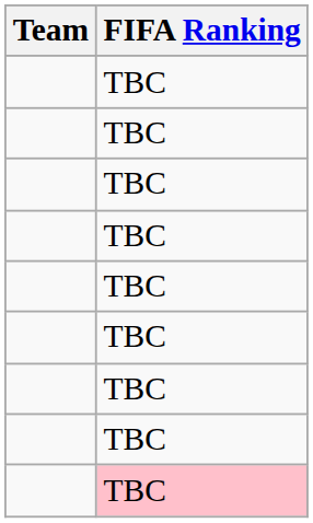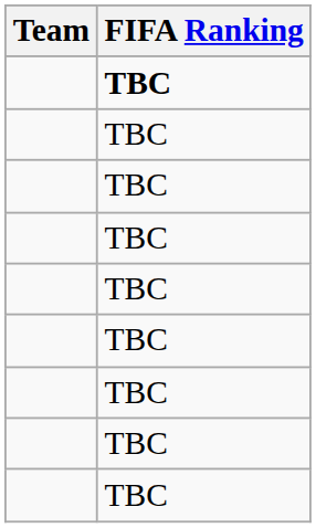row 2 | FIFA Ranking: normal -> bold
row 10 | FIFA Ranking: pink background -> no background
